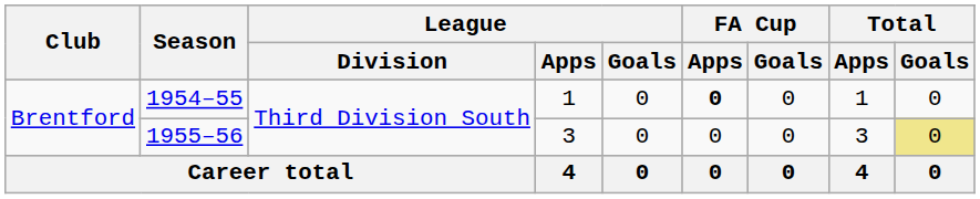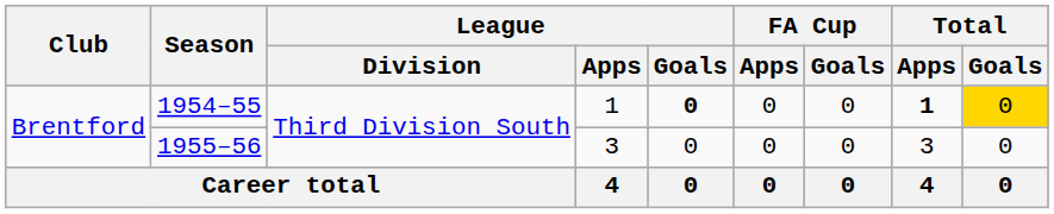1954–55 | League / Goals: normal -> bold
1954–55 | FA Cup / Apps: bold -> normal
1954–55 | Total / Apps: normal -> bold
1954–55 | Total / Goals: no background -> gold background
1955–56 | Total / Goals: khaki background -> no background
